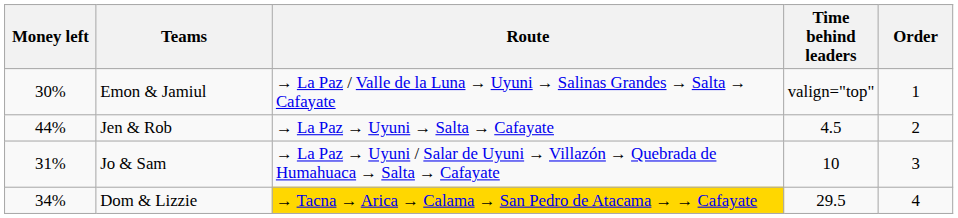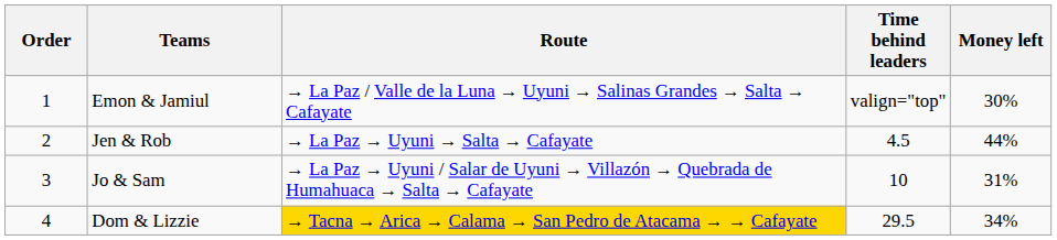columns swapped: Order <-> Money left
